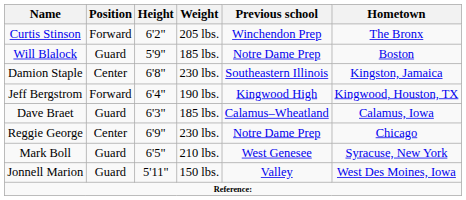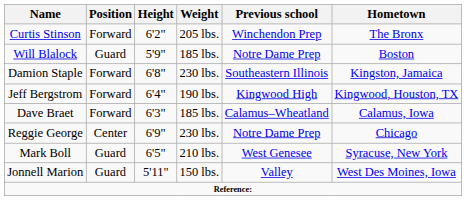Damion Staple | Position: Center -> Forward
Dave Braet | Position: Guard -> Forward
